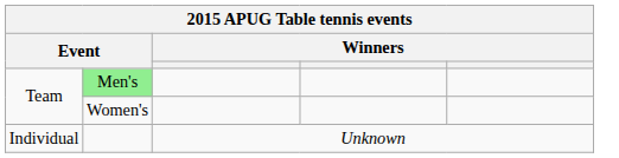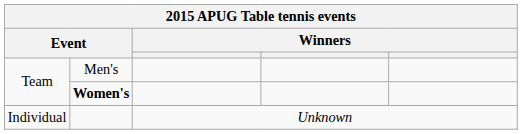Men's | column 2: lightgreen background -> no background
Women's | column 2: normal -> bold
